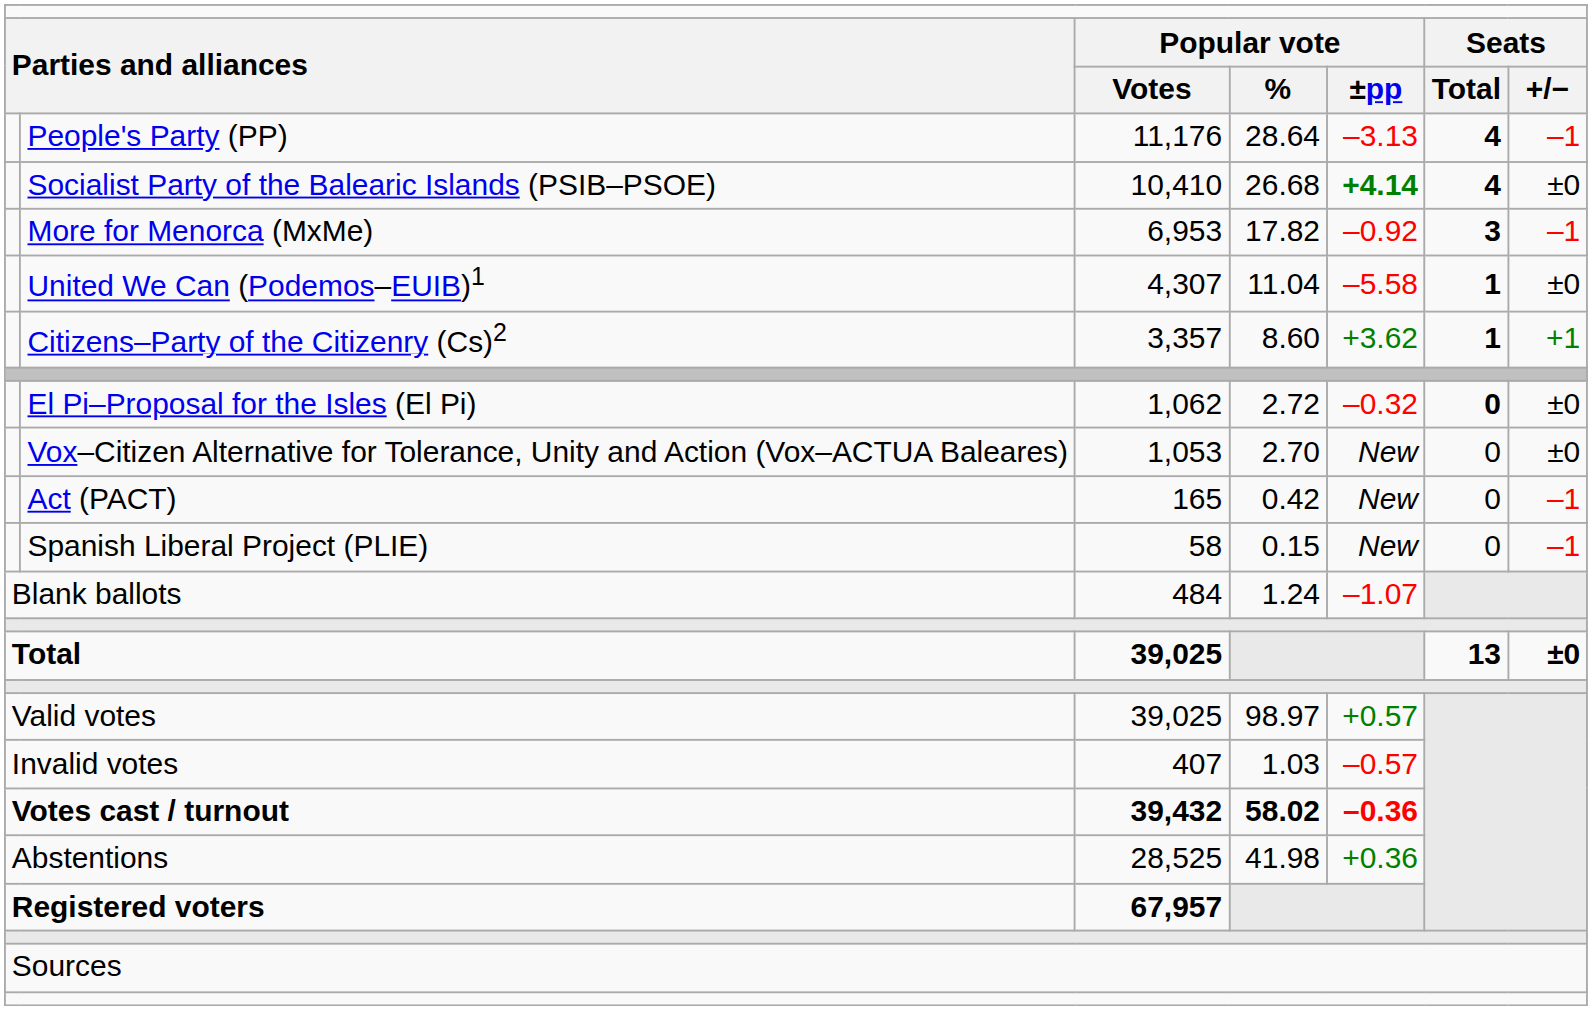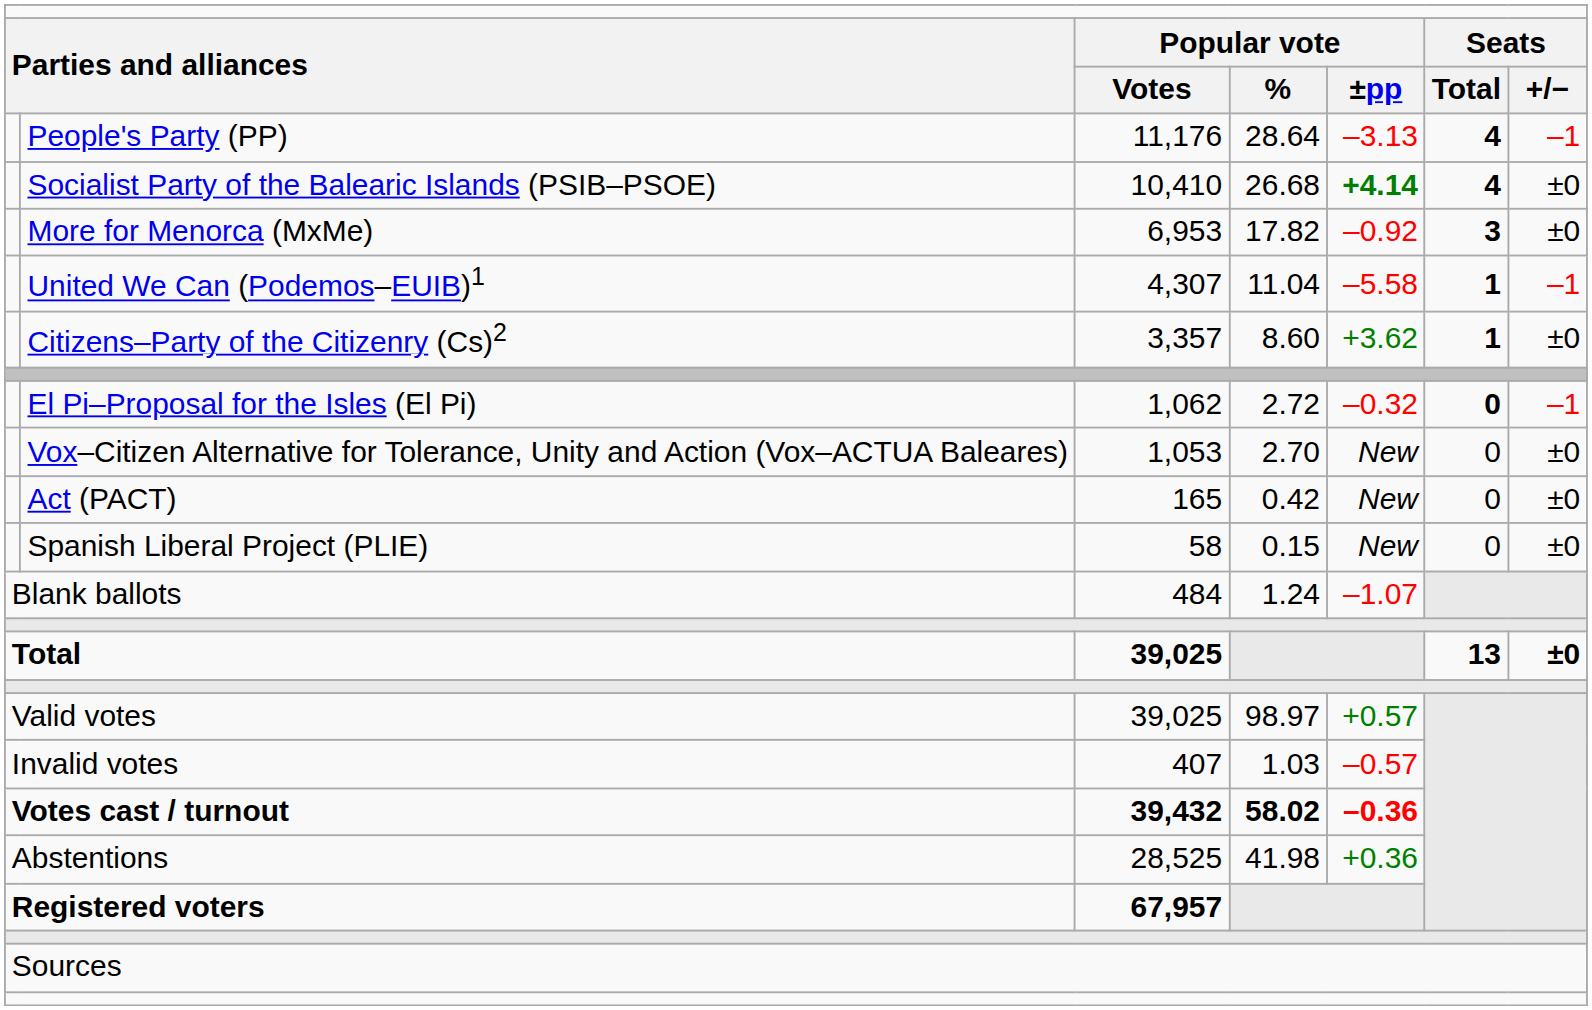More for Menorca (MxMe) | column 7: –1 -> ±0
United We Can (Podemos–EUIB)1 | column 7: ±0 -> –1
Citizens–Party of the Citizenry (Cs)2 | column 7: +1 -> ±0
El Pi–Proposal for the Isles (El Pi) | column 7: ±0 -> –1
Act (PACT) | column 7: –1 -> ±0
Spanish Liberal Project (PLIE) | column 7: –1 -> ±0
